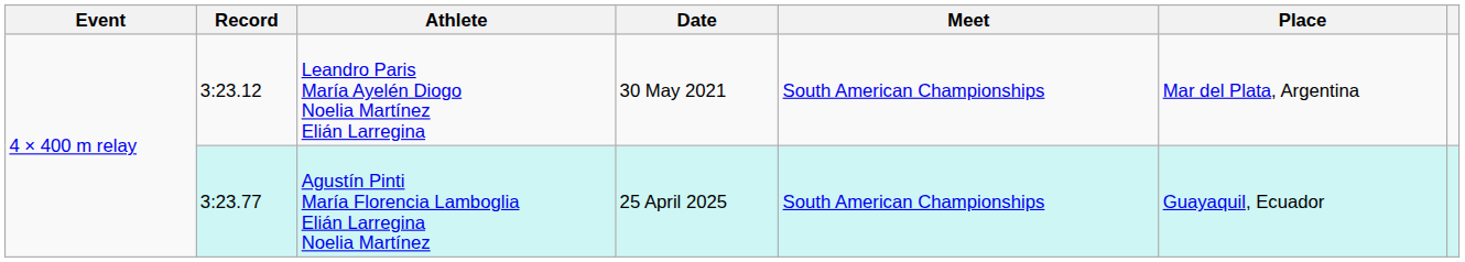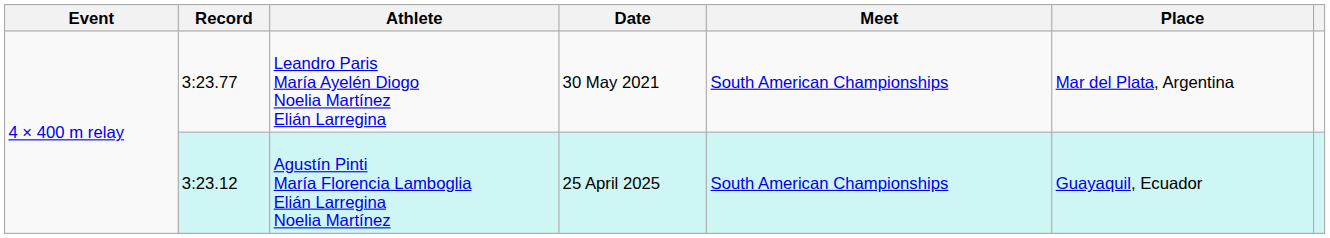row 2 | Record: 3:23.12 -> 3:23.77
row 3 | Record: 3:23.77 -> 3:23.12
